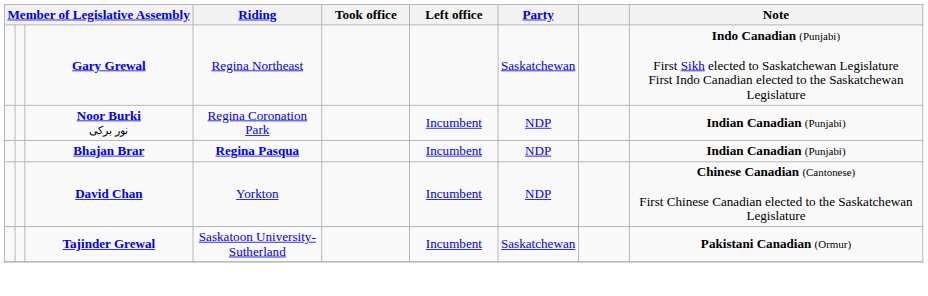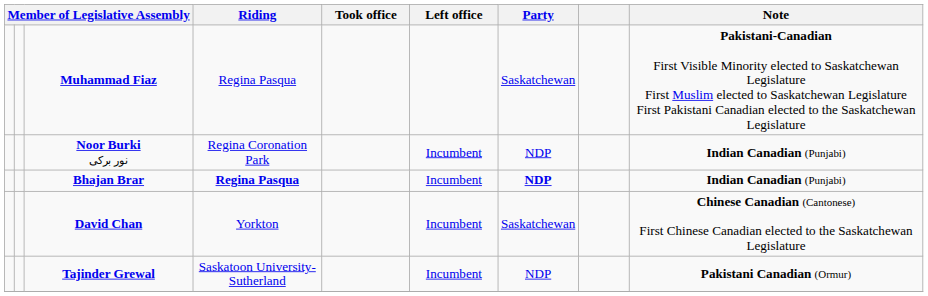+ row: Muhammad Fiaz | Regina Pasqua | Saskatchewan | Pakistani-Canadian First Visible Minority elected to Saskatchewan Legislature First Muslim elected to Saskatchewan Legislature First Pakistani Canadian elected to the Saskatchewan Legislature
- row: Gary Grewal | Regina Northeast | Saskatchewan | Indo Canadian (Punjabi) First Sikh elected to Saskatchewan Legislature First Indo Canadian elected to the Saskatchewan Legislature
Bhajan Brar | Party: normal -> bold
David Chan | Party: NDP -> Saskatchewan
Tajinder Grewal | Party: Saskatchewan -> NDP
